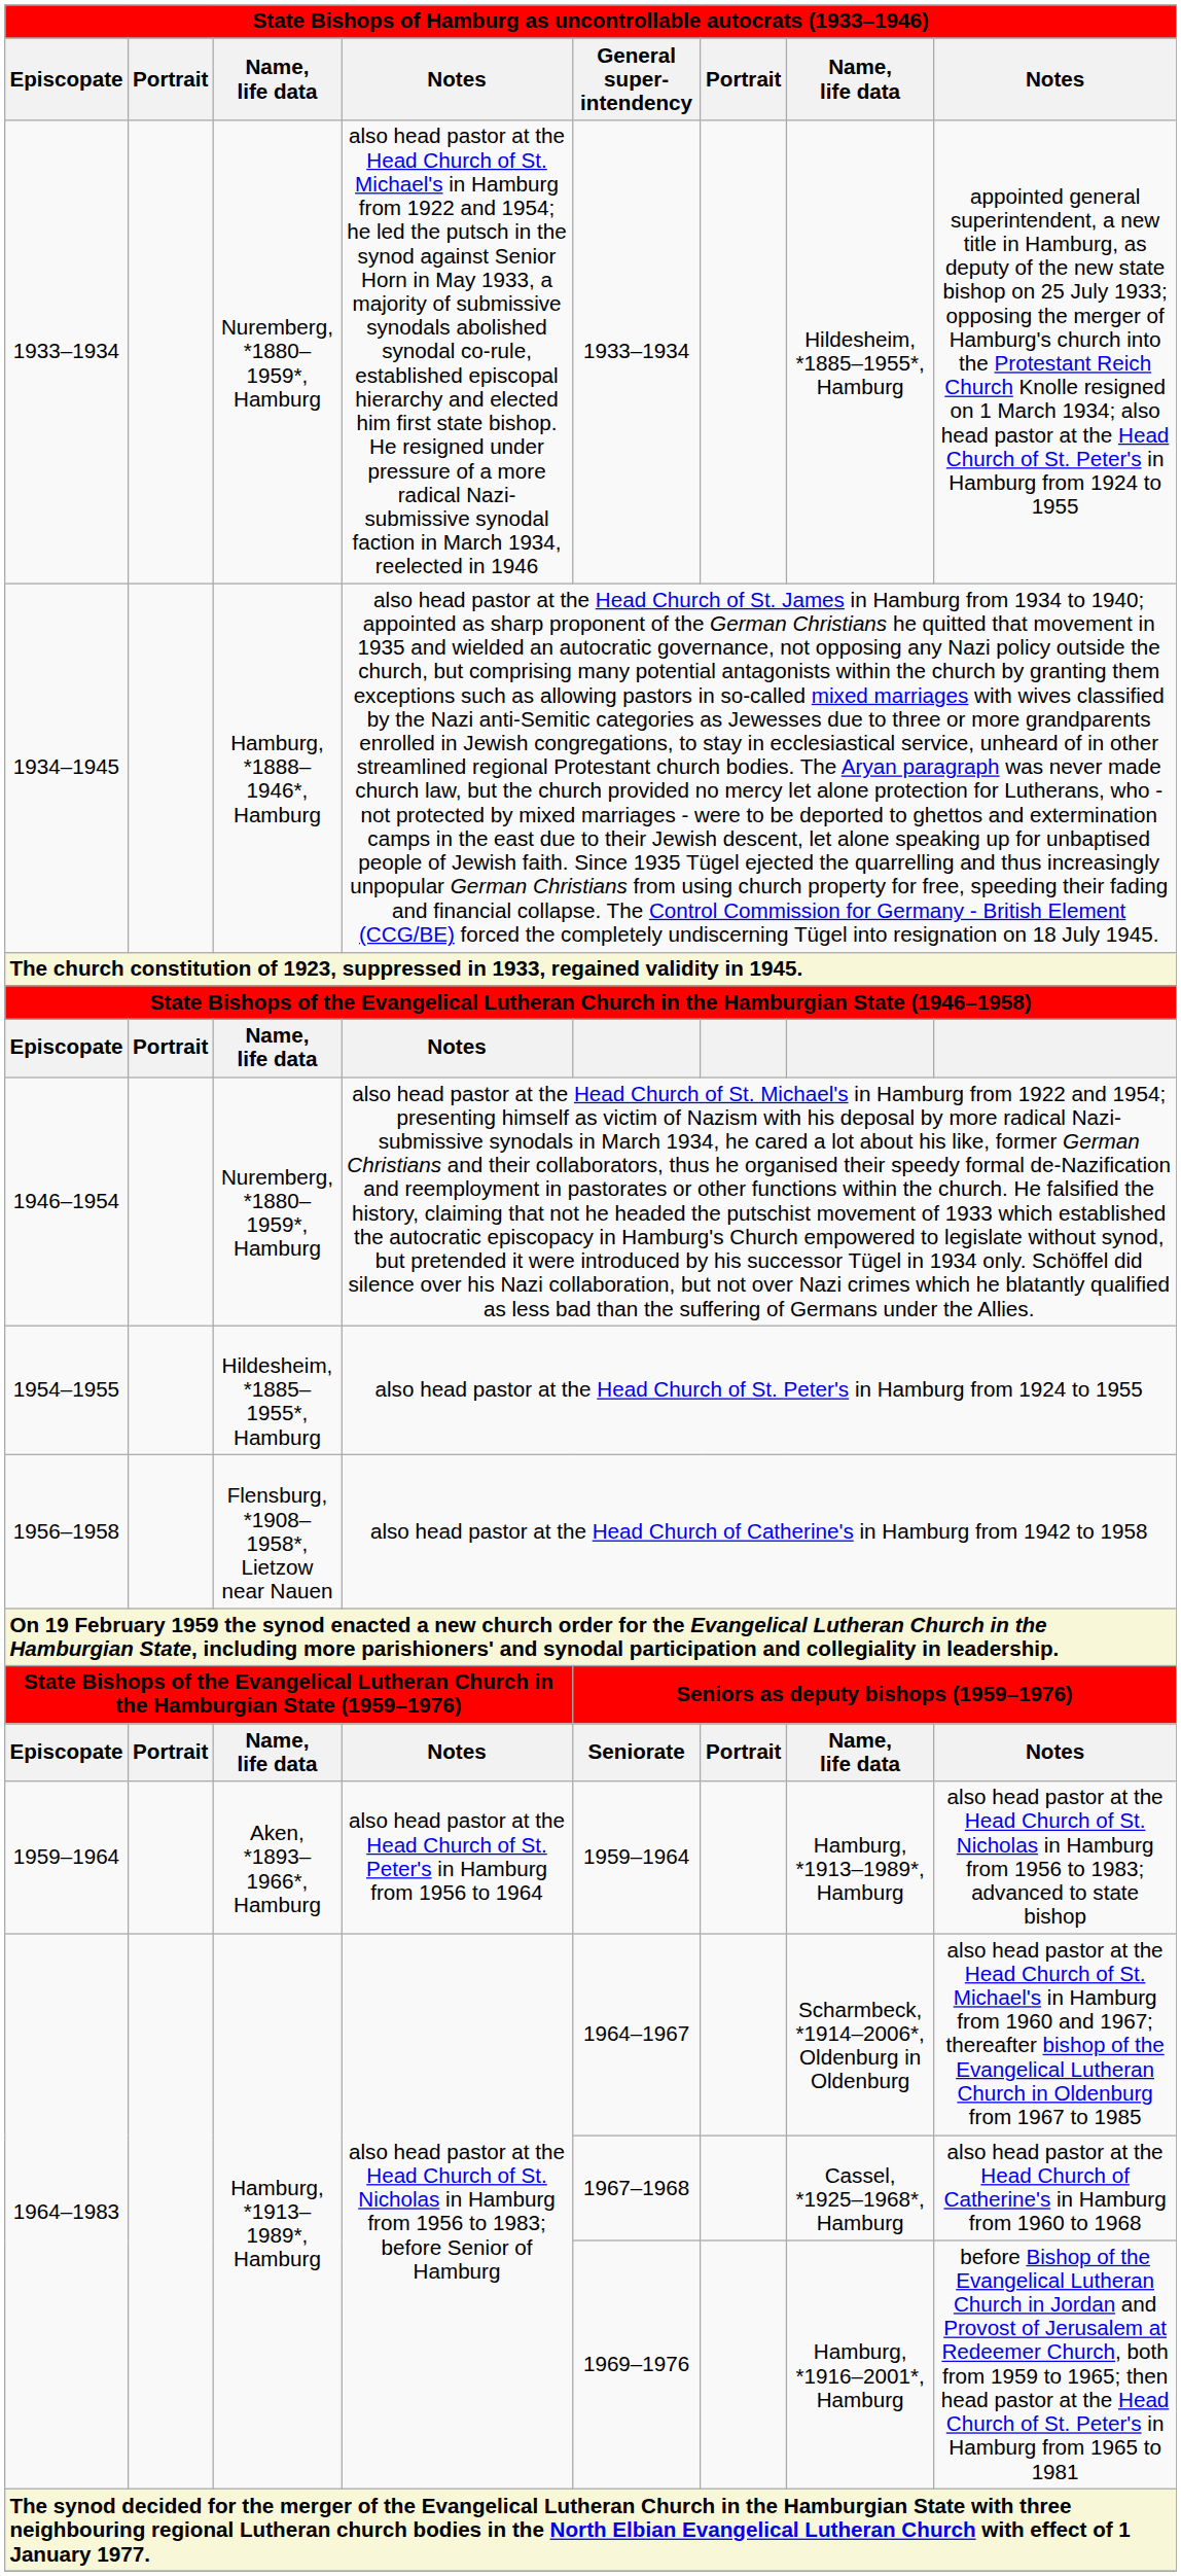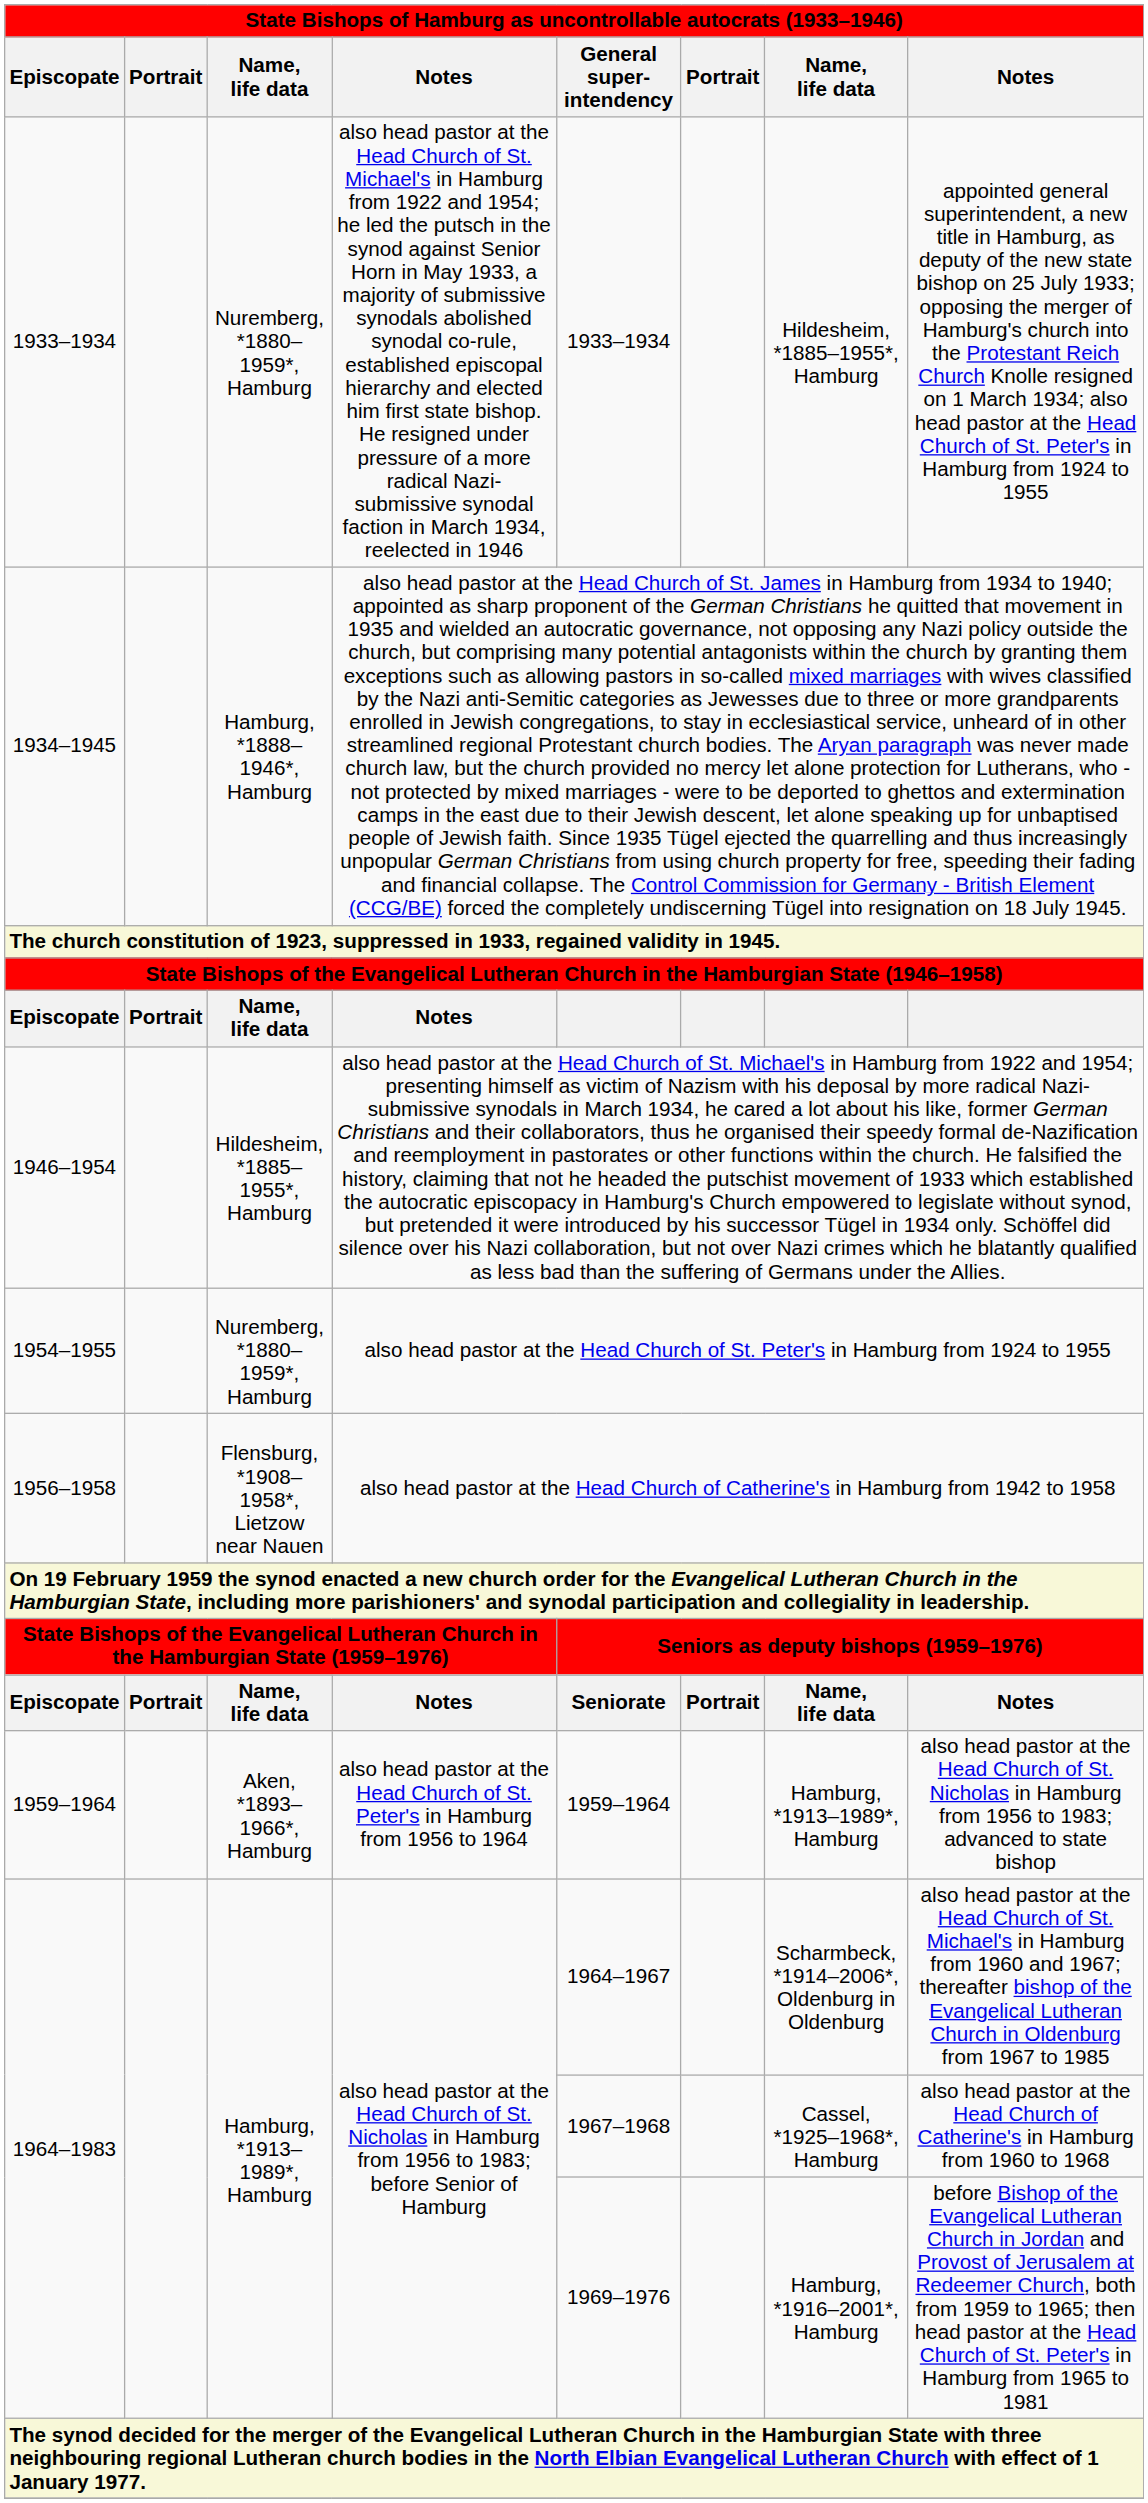1946–1954 | column 3: Nuremberg, *1880–1959*, Hamburg -> Hildesheim, *1885–1955*, Hamburg
1954–1955 | column 3: Hildesheim, *1885–1955*, Hamburg -> Nuremberg, *1880–1959*, Hamburg
